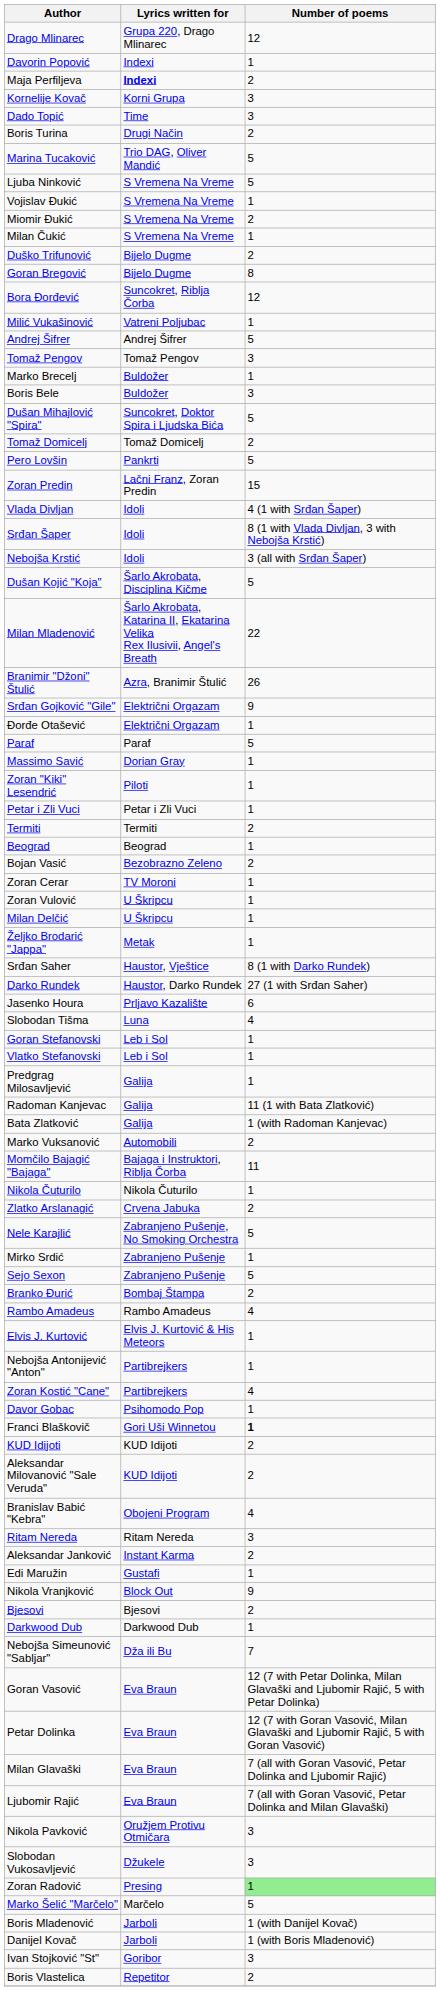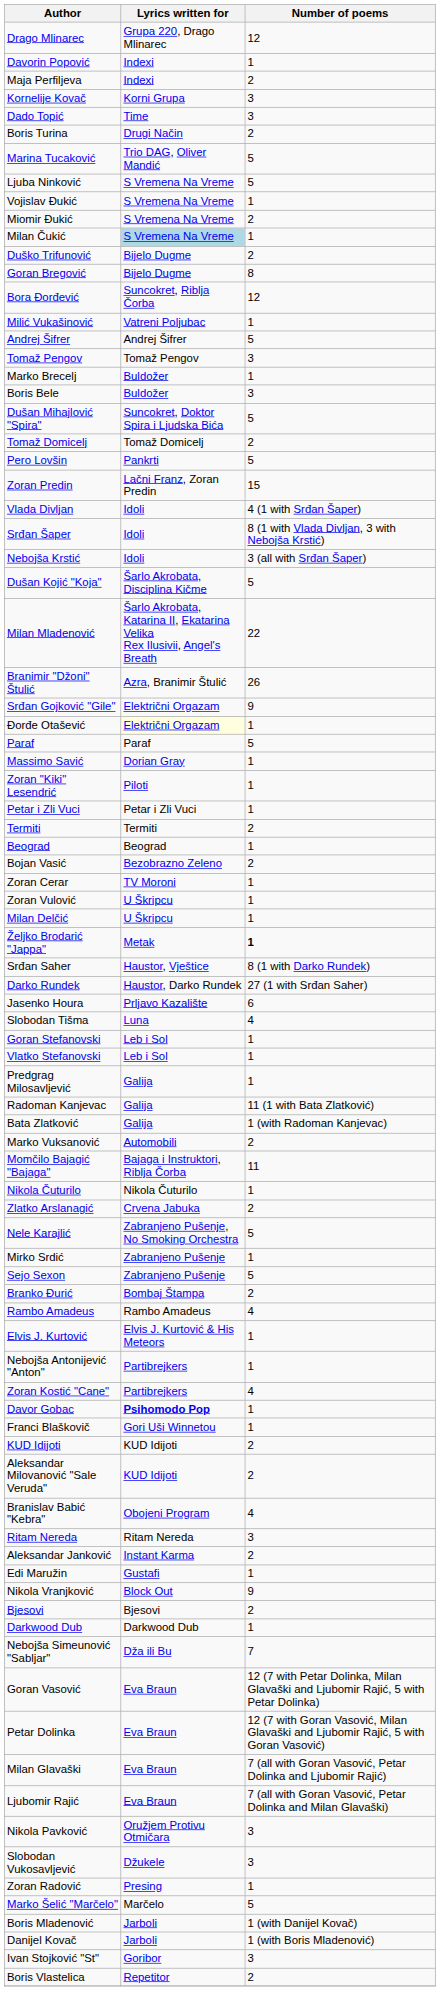Maja Perfiljeva | Lyrics written for: bold -> normal
Milan Čukić | Lyrics written for: no background -> lightblue background
Đorđe Otašević | Lyrics written for: no background -> lightyellow background
Željko Brodarić "Jappa" | Number of poems: normal -> bold
Davor Gobac | Lyrics written for: normal -> bold
Franci Blaškovič | Number of poems: bold -> normal
Zoran Radović | Number of poems: lightgreen background -> no background
